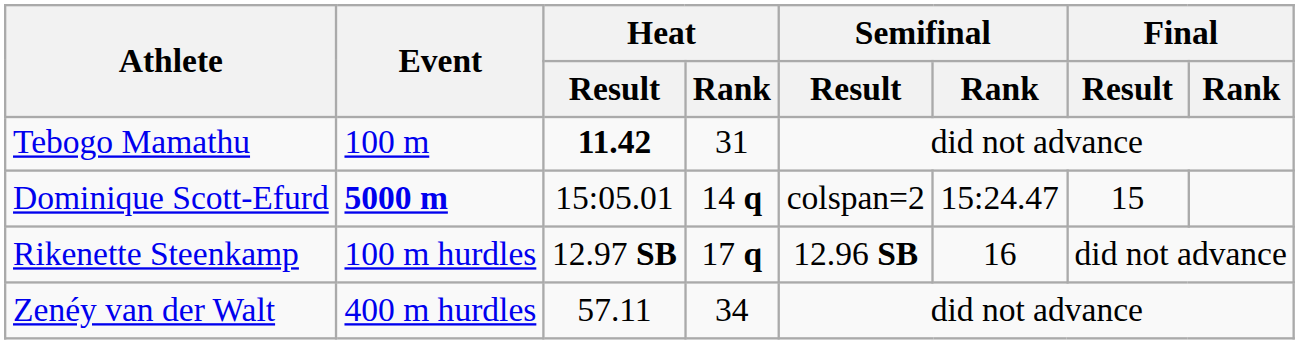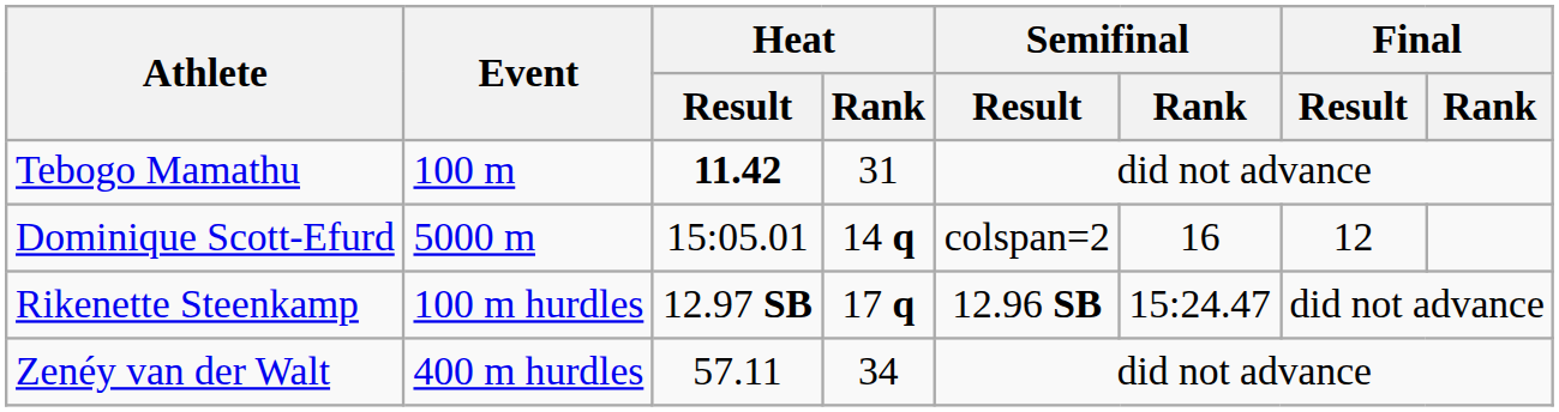Dominique Scott-Efurd | Event: bold -> normal
Dominique Scott-Efurd | Semifinal / Rank: 15:24.47 -> 16
Dominique Scott-Efurd | Final / Result: 15 -> 12
Rikenette Steenkamp | Semifinal / Rank: 16 -> 15:24.47
